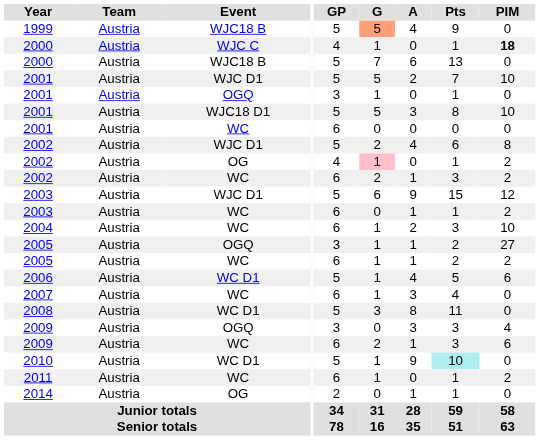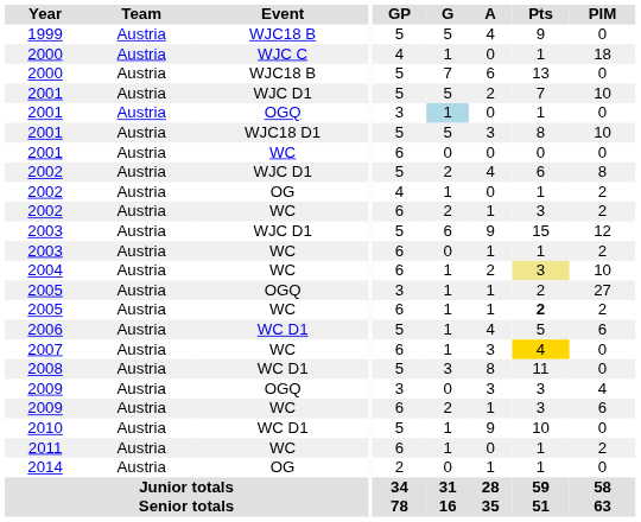1999 | G: lightsalmon background -> no background
2000 / WJC C | PIM: bold -> normal
2001 / OGQ | G: no background -> lightblue background
2002 / OG | G: pink background -> no background
2004 | Pts: no background -> khaki background
2005 / WC | Pts: normal -> bold
2007 | Pts: no background -> gold background
2010 | Pts: paleturquoise background -> no background
